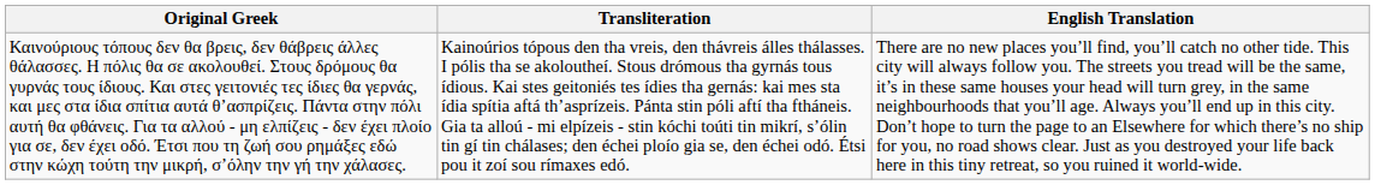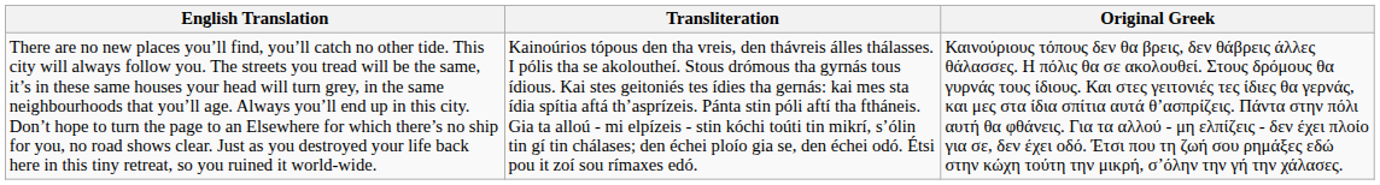columns swapped: Original Greek <-> English Translation
